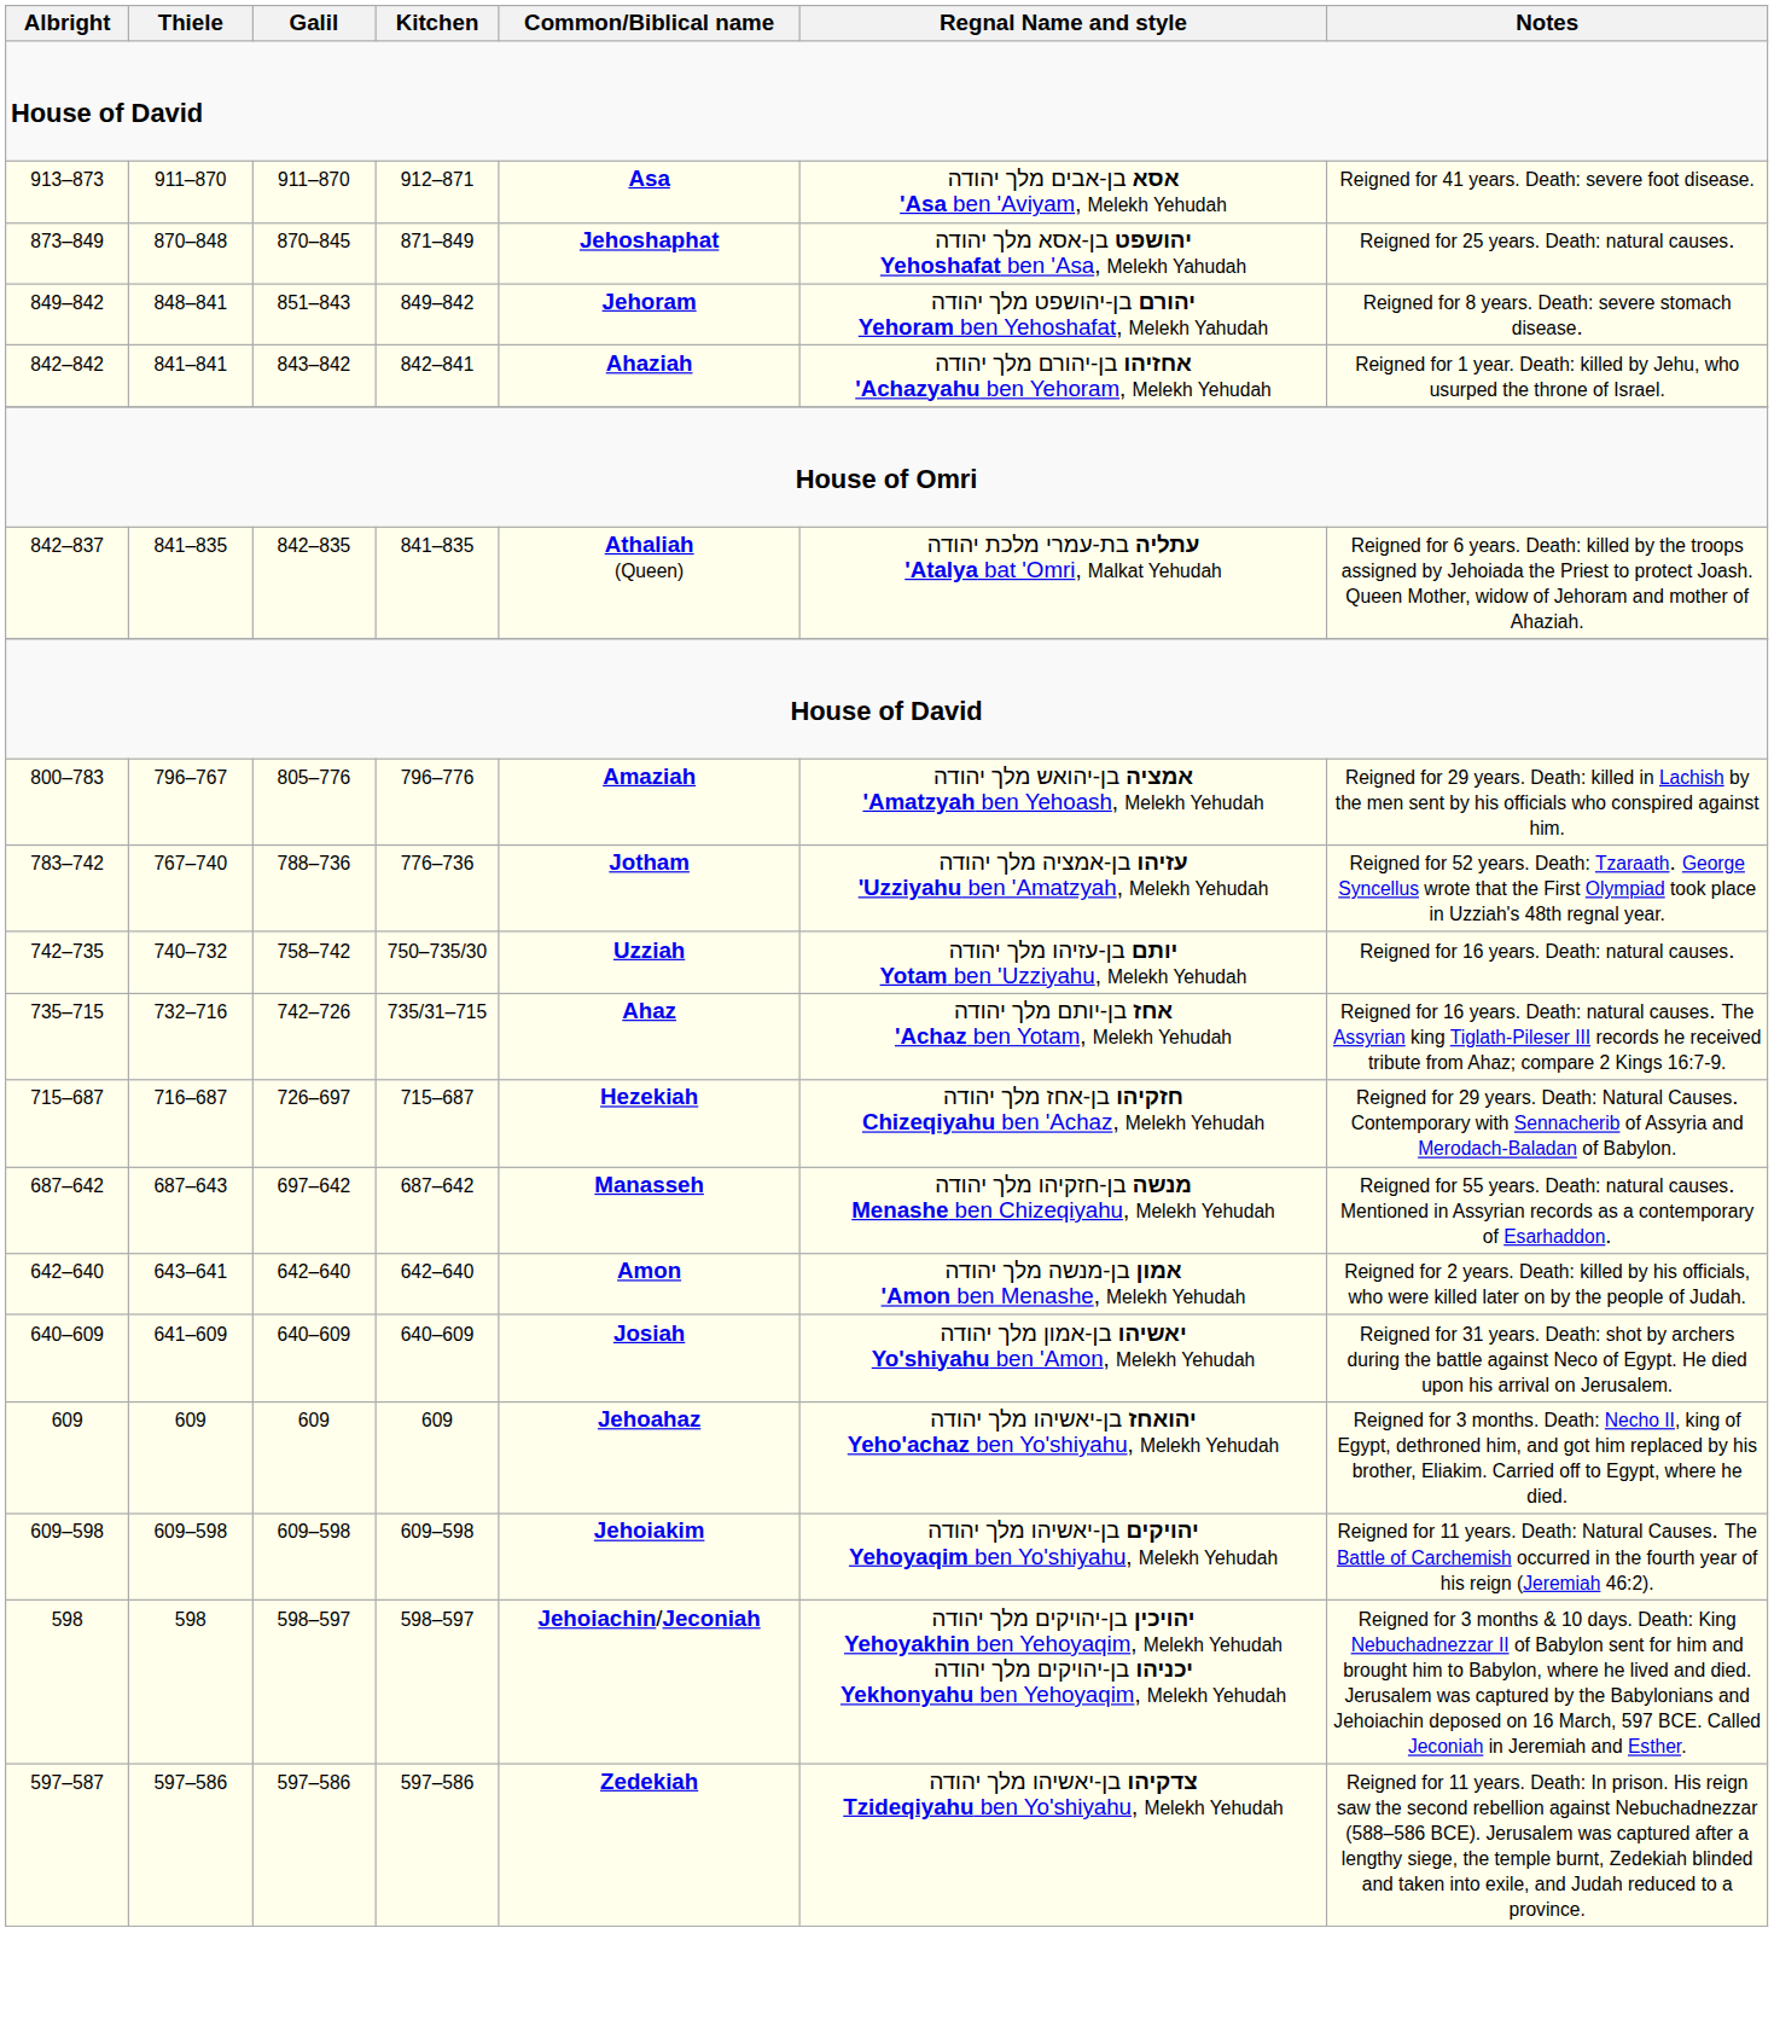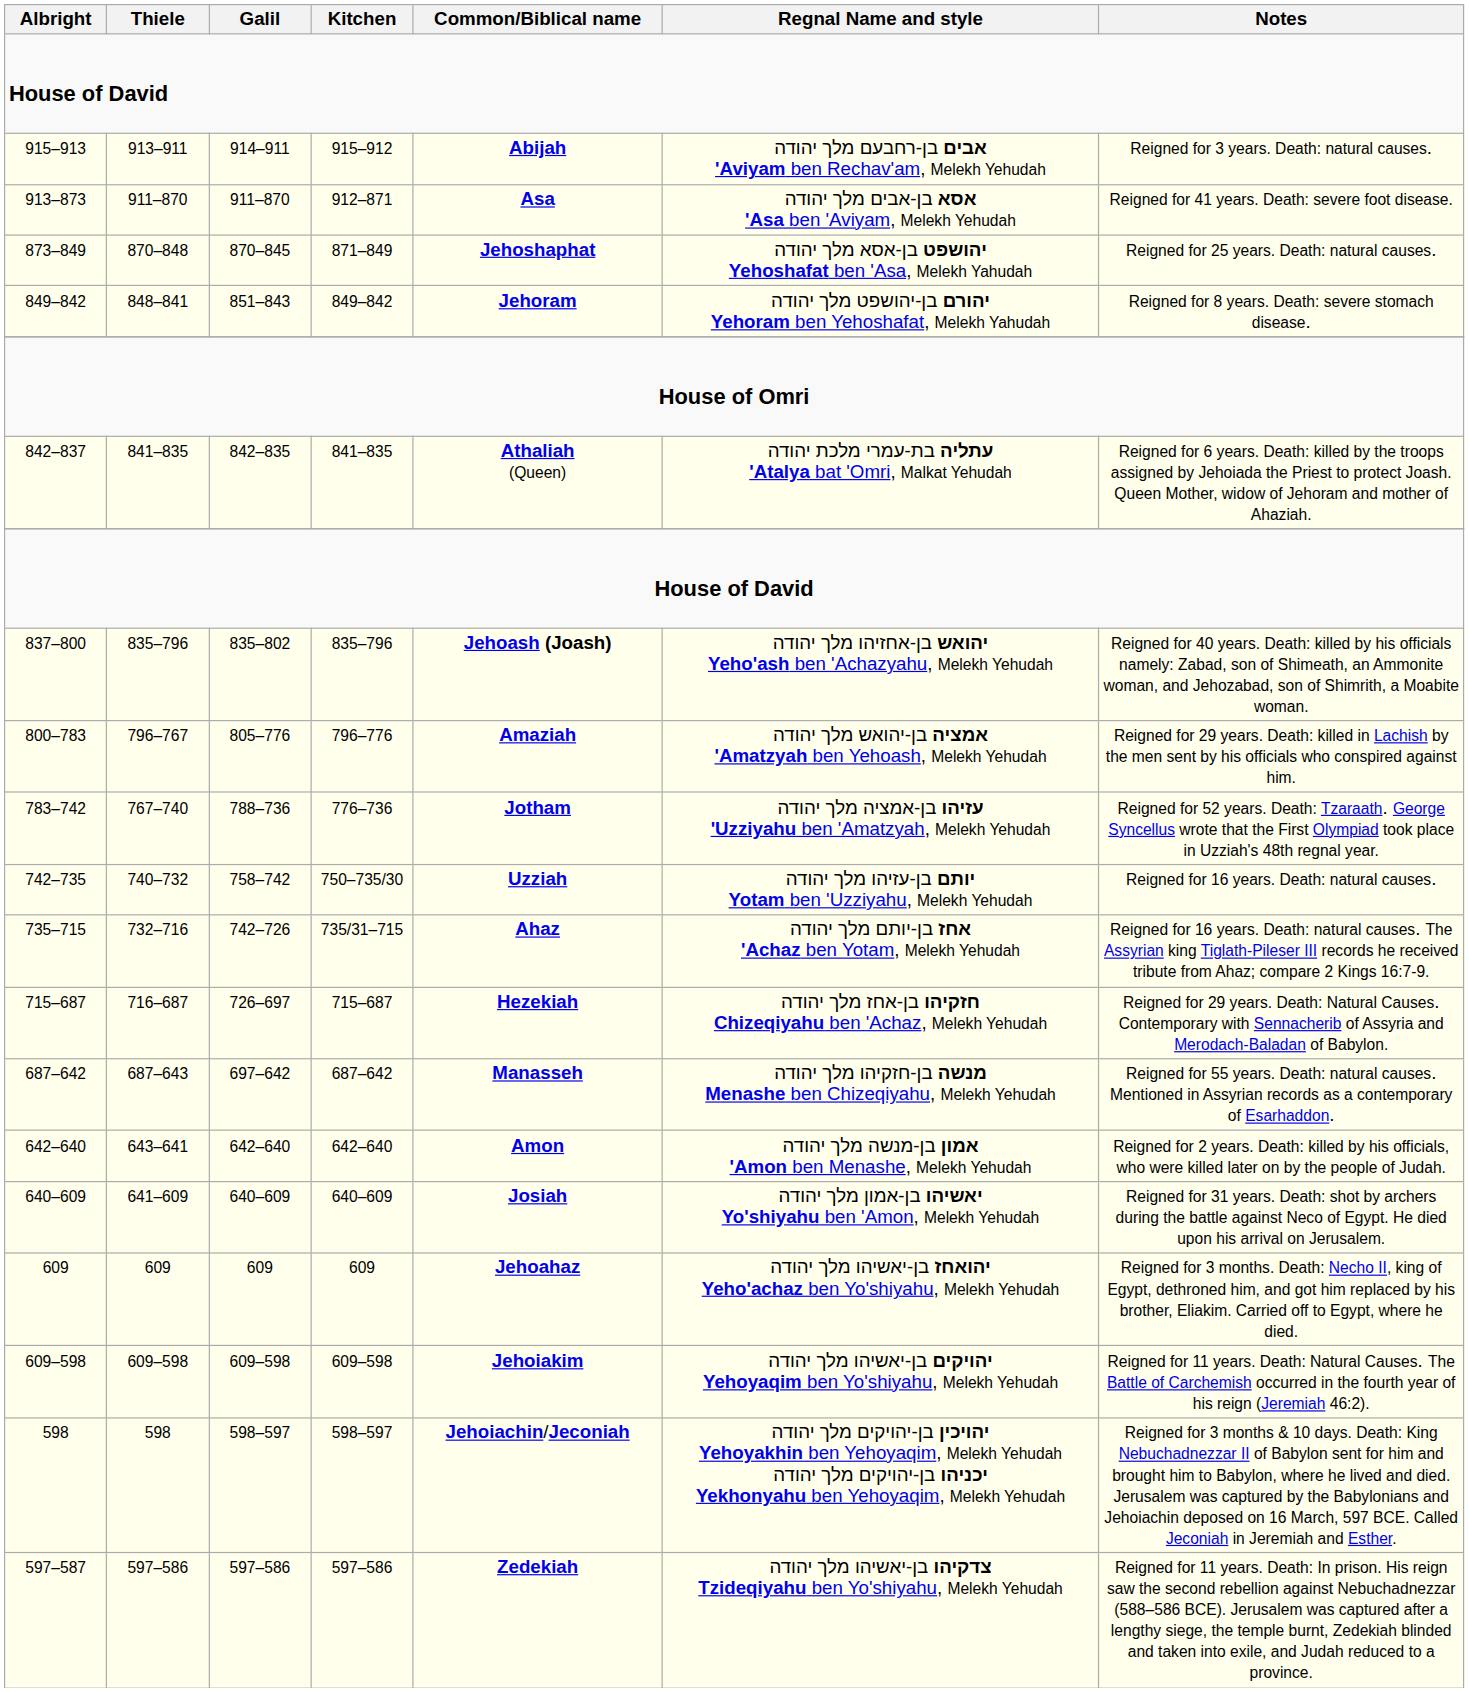+ row: 915–913 | 913–911 | 914–911 | 915–912 | Abijah | אבים בן-רחבעם מלך יהודה 'Aviyam ben Rechav'am, Melekh Yehudah | Reigned for 3 years. Death: natural causes.
- row: 842–842 | 841–841 | 843–842 | 842–841 | Ahaziah | אחזיהו בן-יהורם מלך יהודה 'Achazyahu ben Yehoram, Melekh Yehudah | Reigned for 1 year. Death: killed by Jehu, who usurped the throne of Israel.
+ row: 837–800 | 835–796 | 835–802 | 835–796 | Jehoash (Joash) | יהואש בן-אחזיהו מלך יהודה Yeho'ash ben 'Achazyahu, Melekh Yehudah | Reigned for 40 years. Death: killed by his officials namely: Zabad, son of Shimeath, an Ammonite woman, and Jehozabad, son of Shimrith, a Moabite woman.
